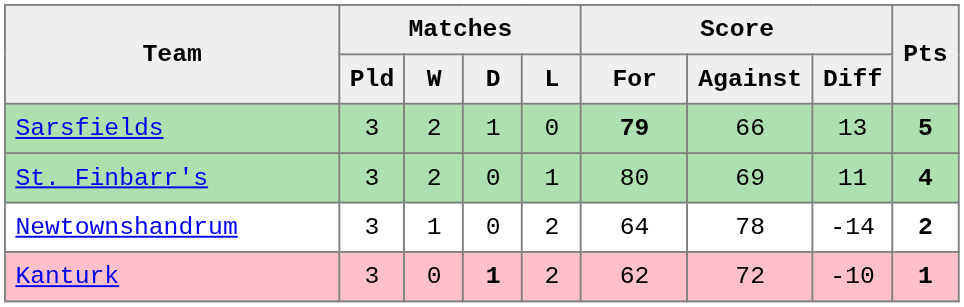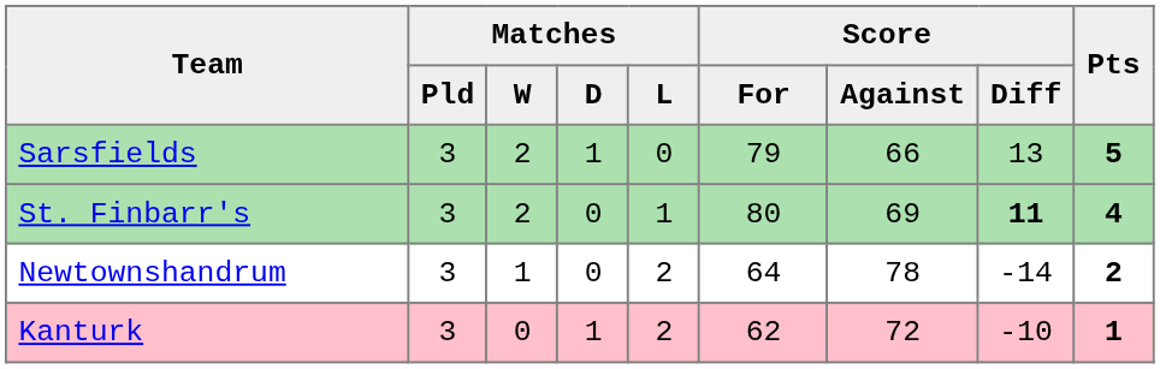Sarsfields | Score / For: bold -> normal
St. Finbarr's | Score / Diff: normal -> bold
Kanturk | Matches / D: bold -> normal
